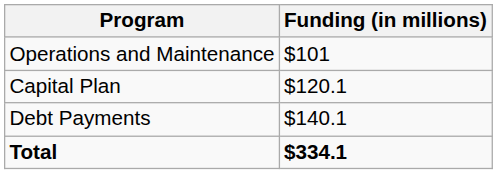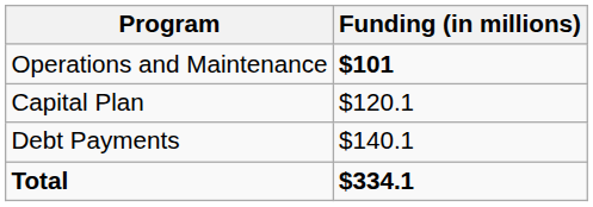Operations and Maintenance | Funding (in millions): normal -> bold
